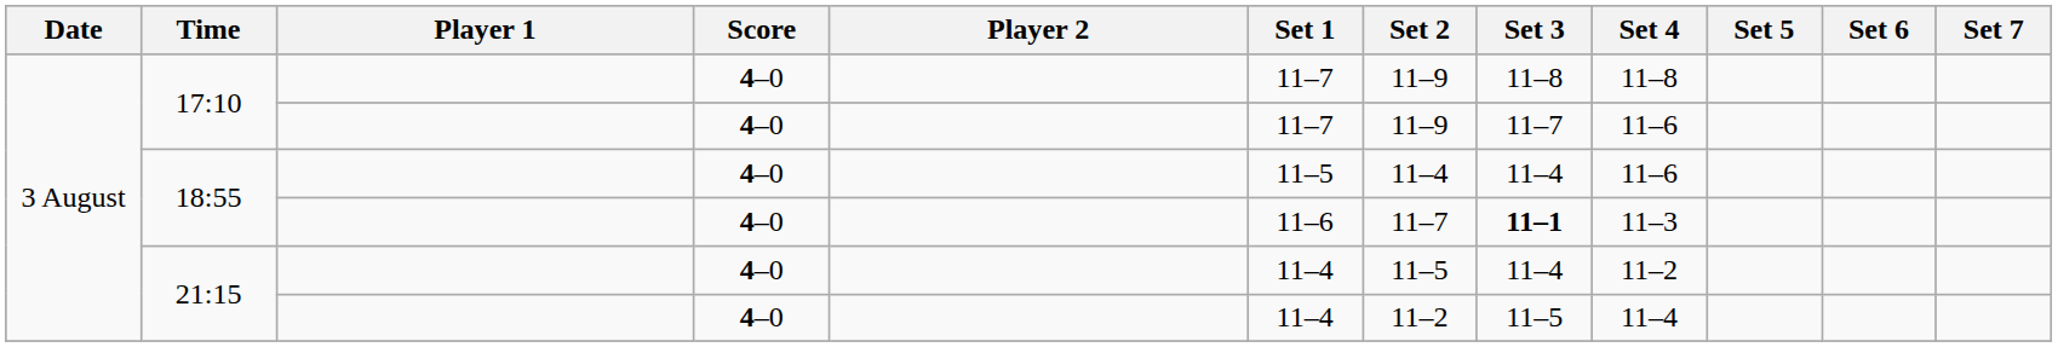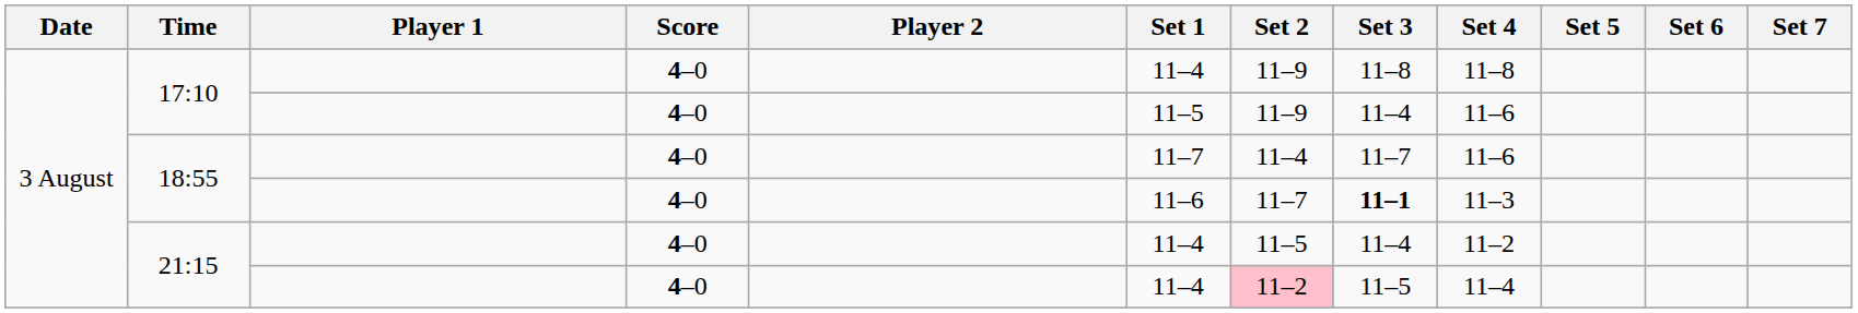row 2 | Set 1: 11–7 -> 11–4
row 3 | Set 1: 11–7 -> 11–5
row 3 | Set 3: 11–7 -> 11–4
row 4 | Set 1: 11–5 -> 11–7
row 4 | Set 3: 11–4 -> 11–7
row 7 | Set 2: no background -> pink background
